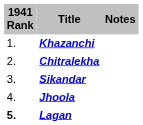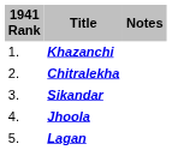Lagan | column 1: bold -> normal
